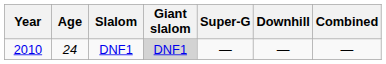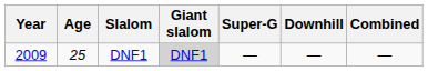row 2 | Year: 2010 -> 2009
row 2 | Age: 24 -> 25
